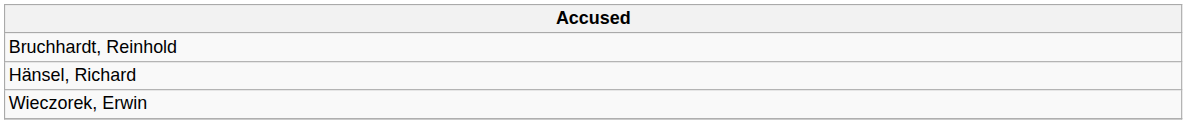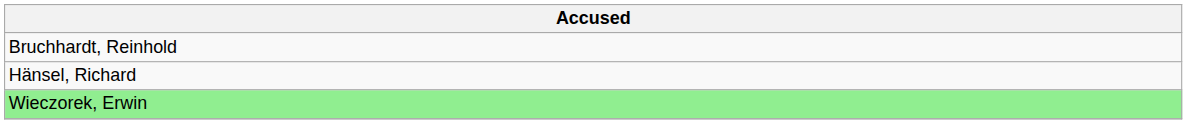row 4 | column 1: no background -> lightgreen background
